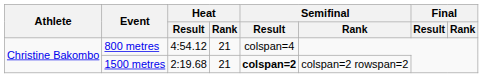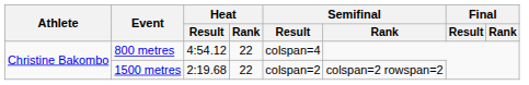800 metres | Heat / Rank: 21 -> 22
1500 metres | Heat / Rank: 21 -> 22
1500 metres | Semifinal / Result: bold -> normal
